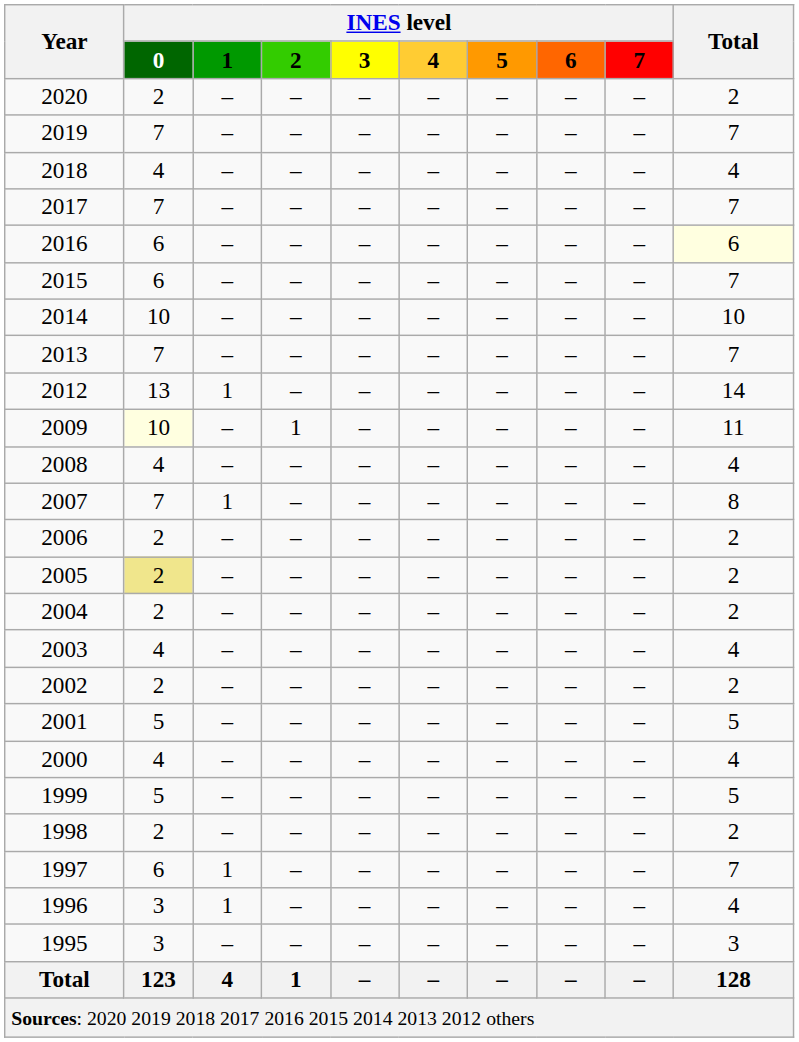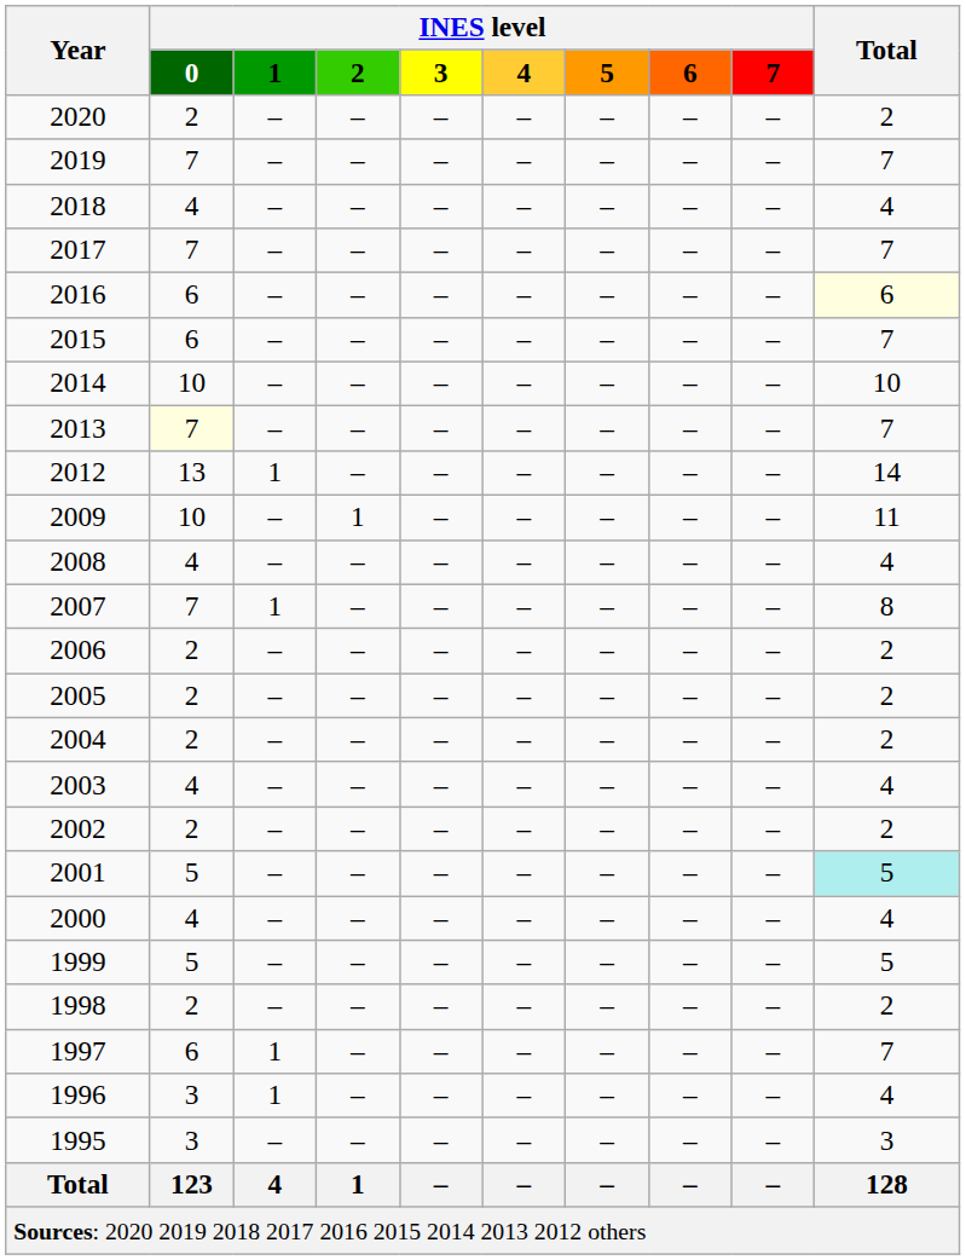2013 | INES level / 0: no background -> lightyellow background
2009 | INES level / 0: lightyellow background -> no background
2005 | INES level / 0: khaki background -> no background
2001 | Total: no background -> paleturquoise background
